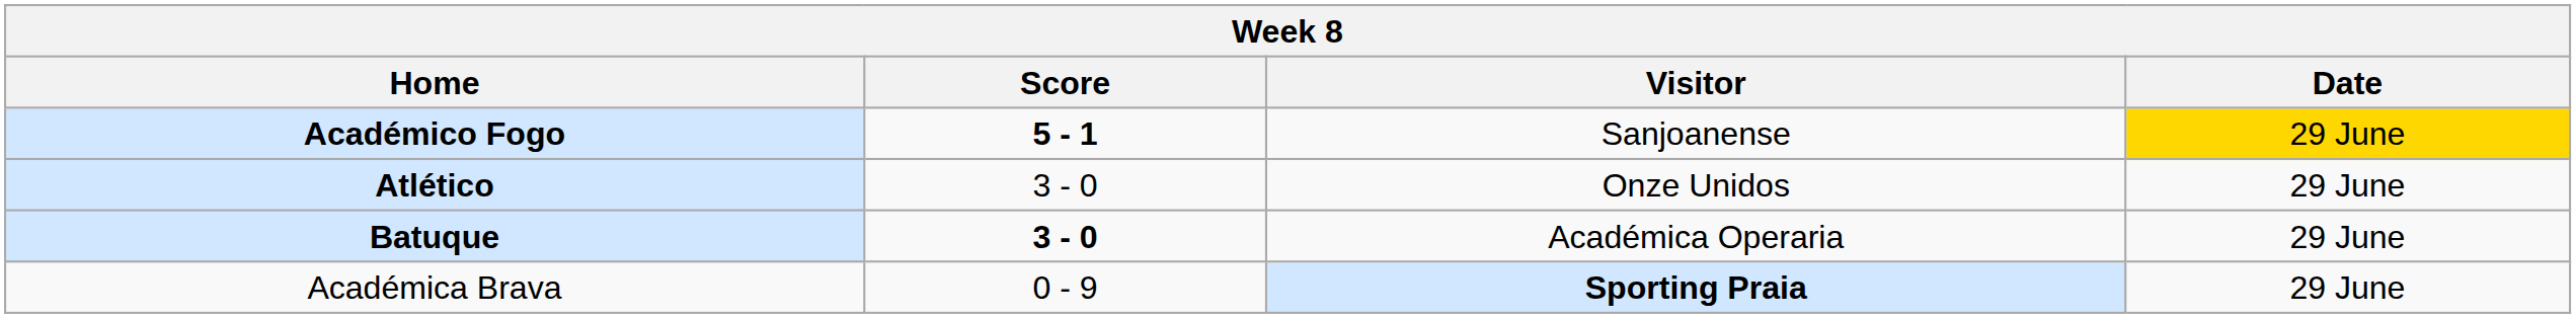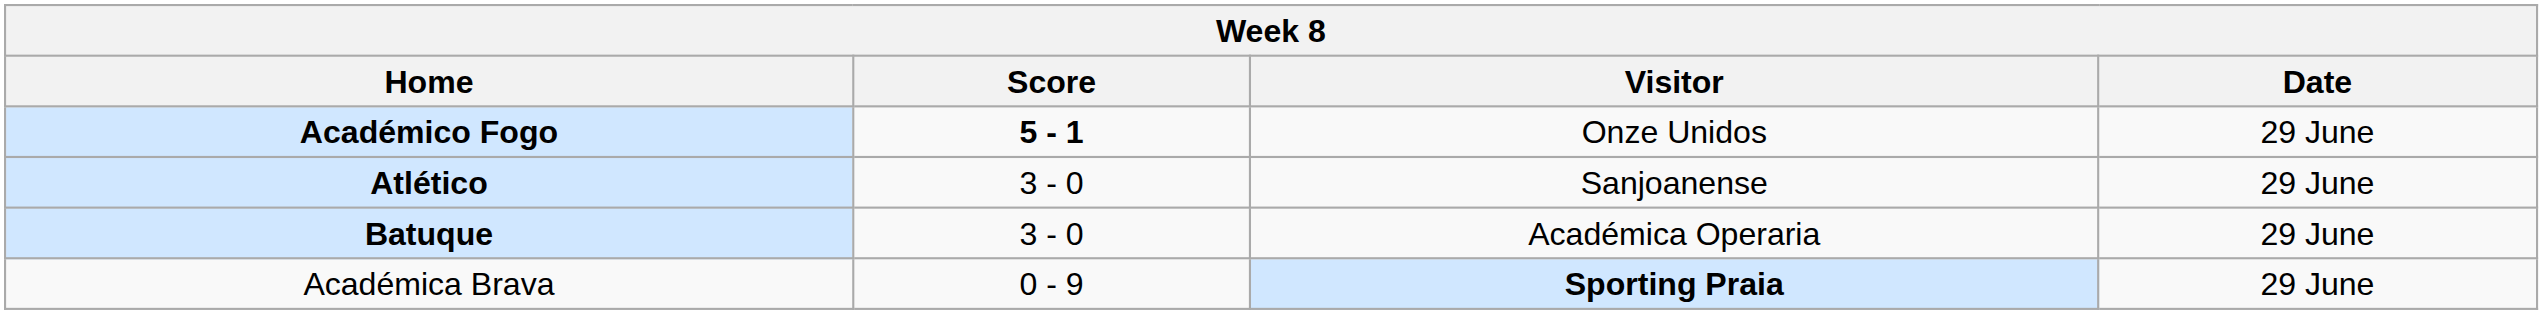Académico Fogo | Visitor: Sanjoanense -> Onze Unidos
Académico Fogo | Date: gold background -> no background
Atlético | Visitor: Onze Unidos -> Sanjoanense
Batuque | Score: bold -> normal
